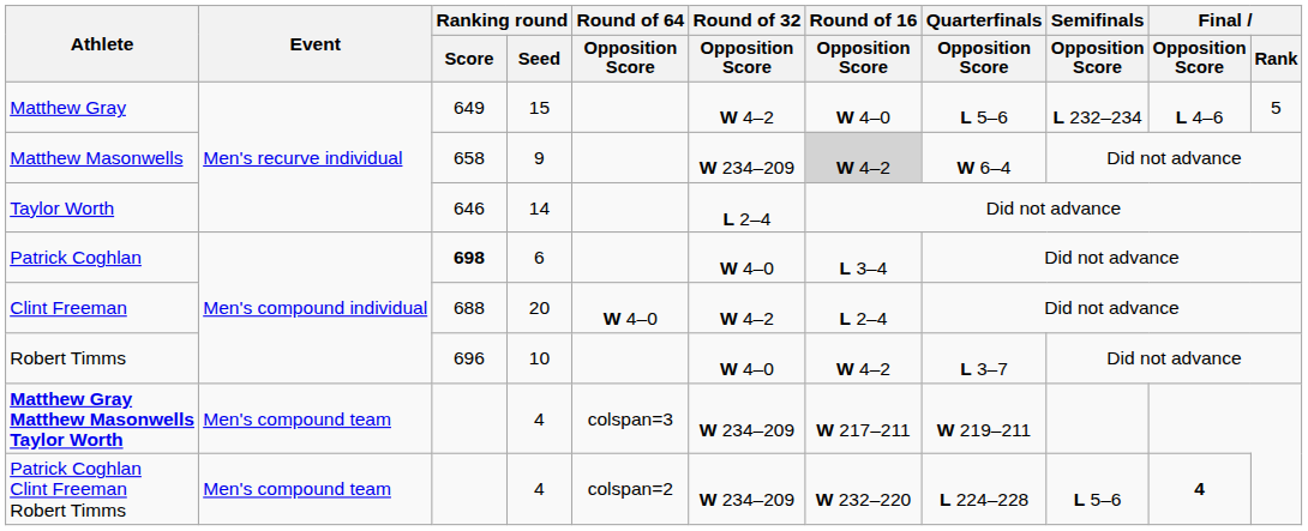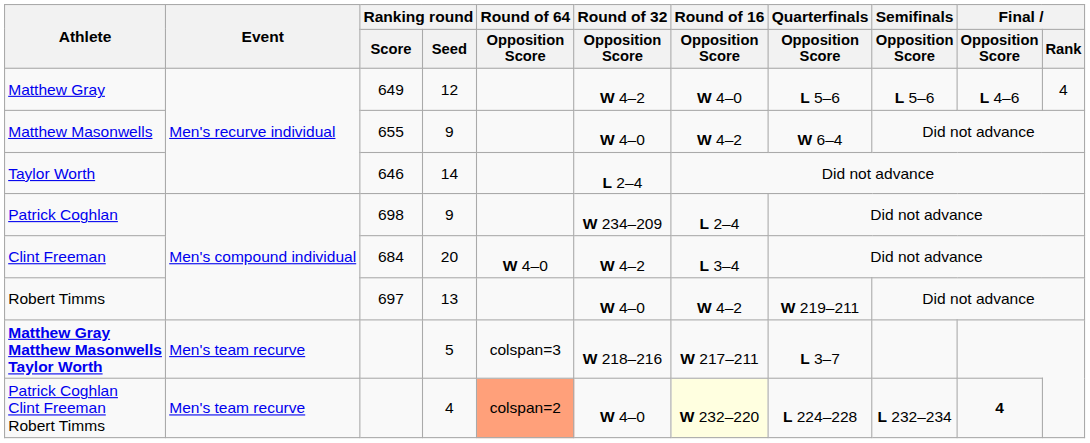Matthew Gray | Ranking round / Seed: 15 -> 12
Matthew Gray | Semifinals / Opposition Score: L 232–234 -> L 5–6
Matthew Gray | Final / Rank: 5 -> 4
Matthew Masonwells | Ranking round / Score: 658 -> 655
Matthew Masonwells | Round of 32 / Opposition Score: W 234–209 -> W 4–0
Matthew Masonwells | Round of 16 / Opposition Score: lightgrey background -> no background
Patrick Coghlan | Ranking round / Score: bold -> normal
Patrick Coghlan | Ranking round / Seed: 6 -> 9
Patrick Coghlan | Round of 32 / Opposition Score: W 4–0 -> W 234–209
Patrick Coghlan | Round of 16 / Opposition Score: L 3–4 -> L 2–4
Clint Freeman | Ranking round / Score: 688 -> 684
Clint Freeman | Round of 16 / Opposition Score: L 2–4 -> L 3–4
Robert Timms | Ranking round / Score: 696 -> 697
Robert Timms | Ranking round / Seed: 10 -> 13
Robert Timms | Quarterfinals / Opposition Score: L 3–7 -> W 219–211
Matthew Gray Matthew Masonwells Taylor Worth | Event: Men's compound team -> Men's team recurve
Matthew Gray Matthew Masonwells Taylor Worth | Ranking round / Seed: 4 -> 5
Matthew Gray Matthew Masonwells Taylor Worth | Round of 32 / Opposition Score: W 234–209 -> W 218–216
Matthew Gray Matthew Masonwells Taylor Worth | Quarterfinals / Opposition Score: W 219–211 -> L 3–7
Patrick Coghlan Clint Freeman Robert Timms | Event: Men's compound team -> Men's team recurve
Patrick Coghlan Clint Freeman Robert Timms | Round of 64 / Opposition Score: no background -> lightsalmon background
Patrick Coghlan Clint Freeman Robert Timms | Round of 32 / Opposition Score: W 234–209 -> W 4–0
Patrick Coghlan Clint Freeman Robert Timms | Round of 16 / Opposition Score: no background -> lightyellow background
Patrick Coghlan Clint Freeman Robert Timms | Semifinals / Opposition Score: L 5–6 -> L 232–234
